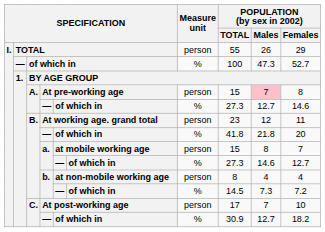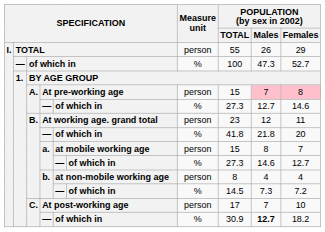At pre-working age | POPULATION (by sex in 2002) / Females: no background -> pink background
C. / — | POPULATION (by sex in 2002) / Males: normal -> bold
